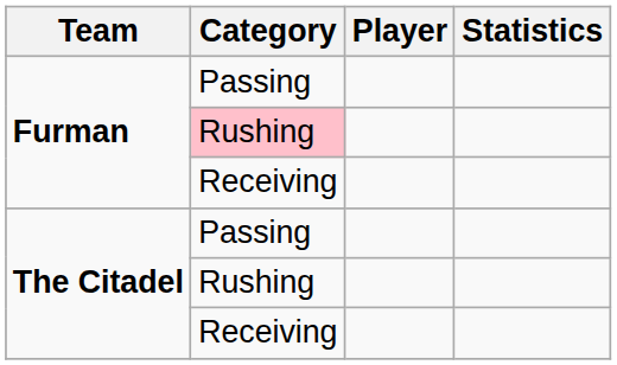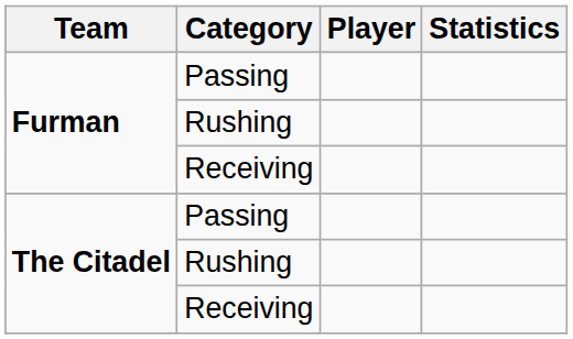Furman / Rushing | Category: pink background -> no background
